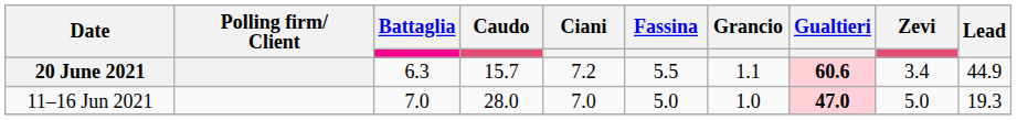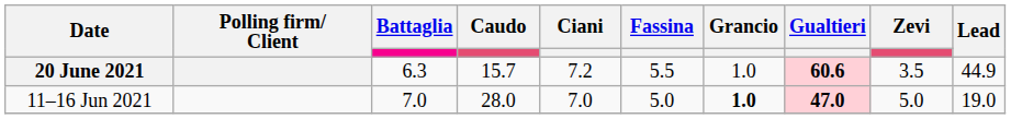20 June 2021 | Grancio: 1.1 -> 1.0
20 June 2021 | Zevi: 3.4 -> 3.5
11–16 Jun 2021 | Grancio: normal -> bold
11–16 Jun 2021 | Lead: 19.3 -> 19.0
